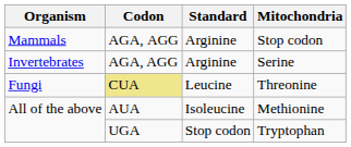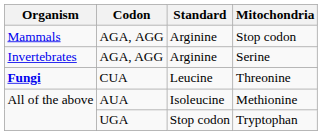Threonine | Organism: normal -> bold
Threonine | Codon: khaki background -> no background
